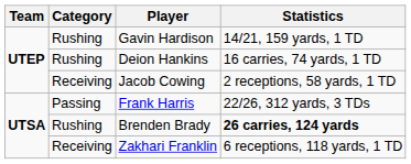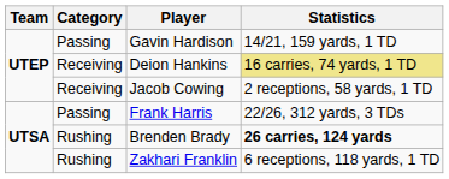Gavin Hardison | Category: Rushing -> Passing
Deion Hankins | Category: Rushing -> Receiving
Deion Hankins | Statistics: no background -> khaki background
Zakhari Franklin | Category: Receiving -> Rushing
